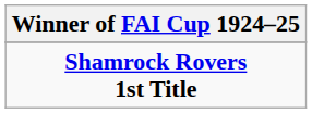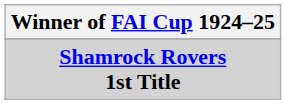row 2 | column 1: no background -> lightgrey background
